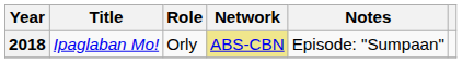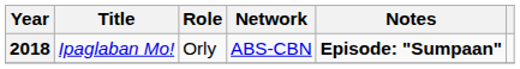2018 | Network: khaki background -> no background
2018 | Notes: normal -> bold
